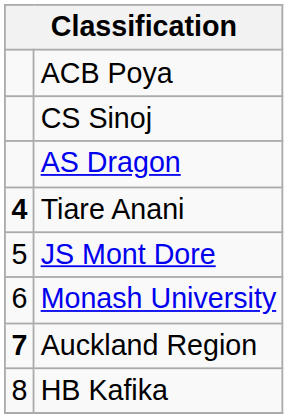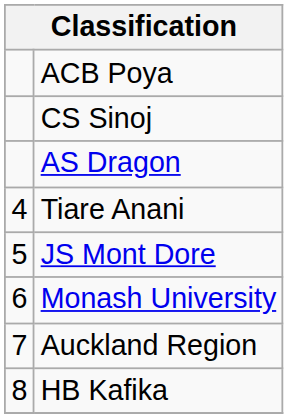Tiare Anani | column 1: bold -> normal
Auckland Region | column 1: bold -> normal
